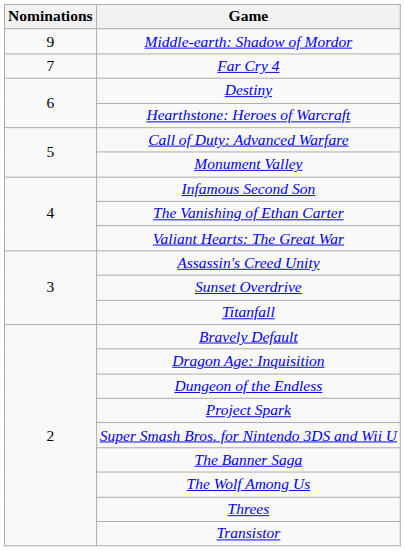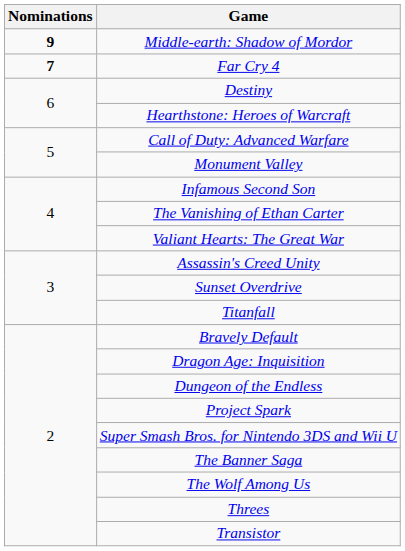Middle-earth: Shadow of Mordor | Nominations: normal -> bold
Far Cry 4 | Nominations: normal -> bold
